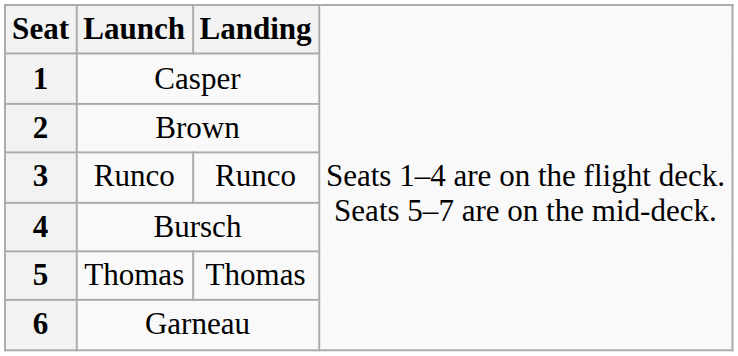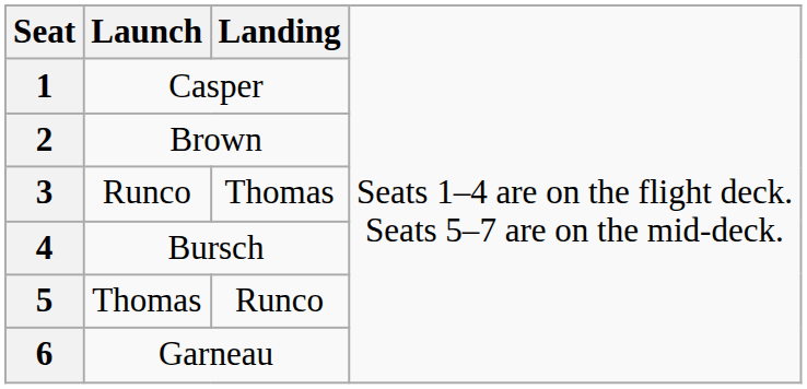3 | column 3: Runco -> Thomas
5 | column 3: Thomas -> Runco
